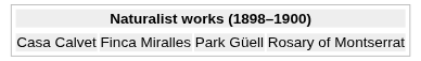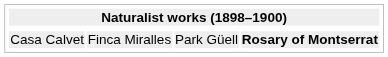Casa Calvet | column 4: normal -> bold
